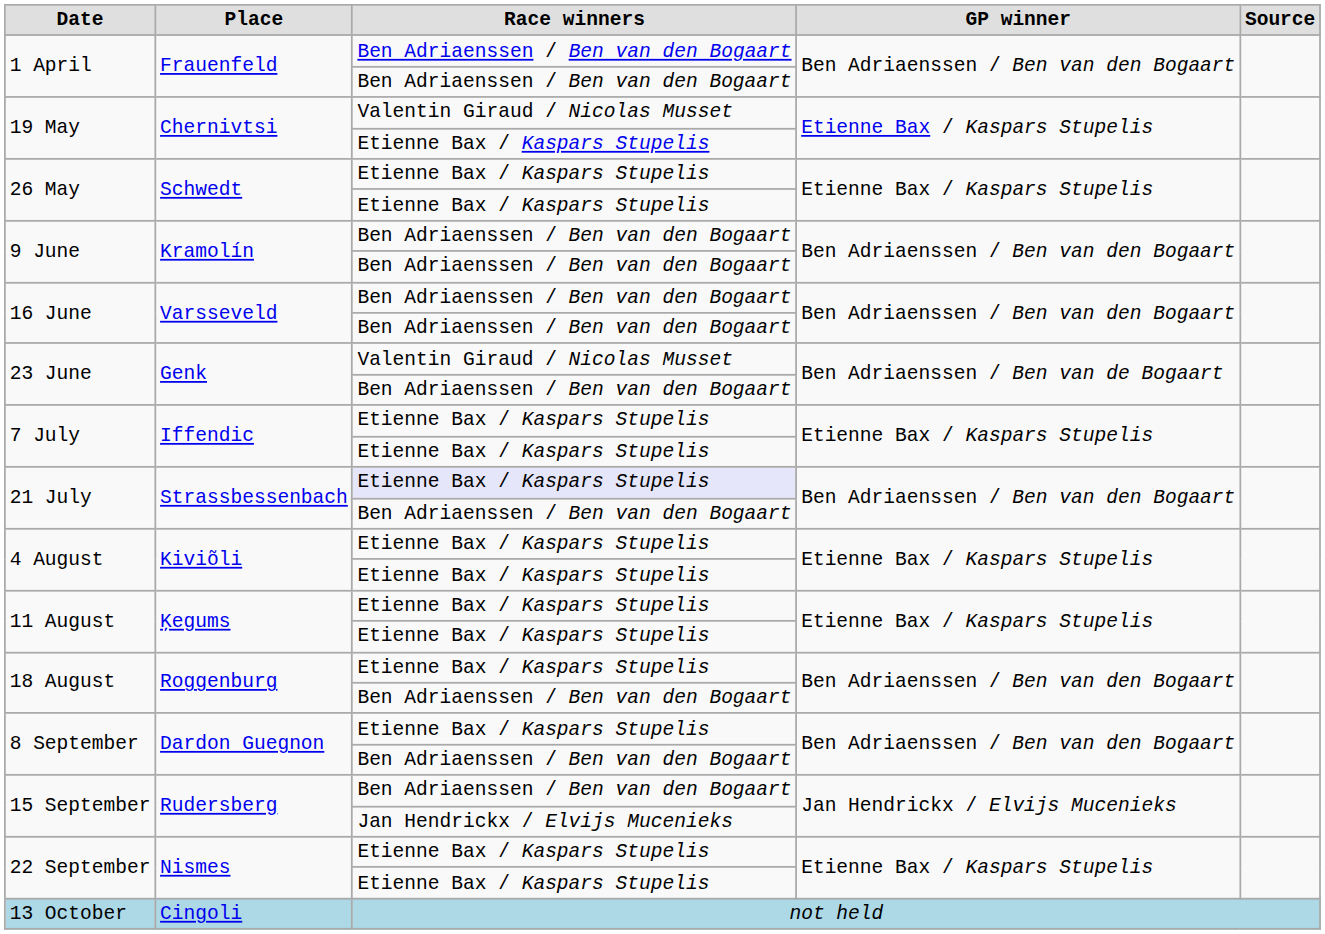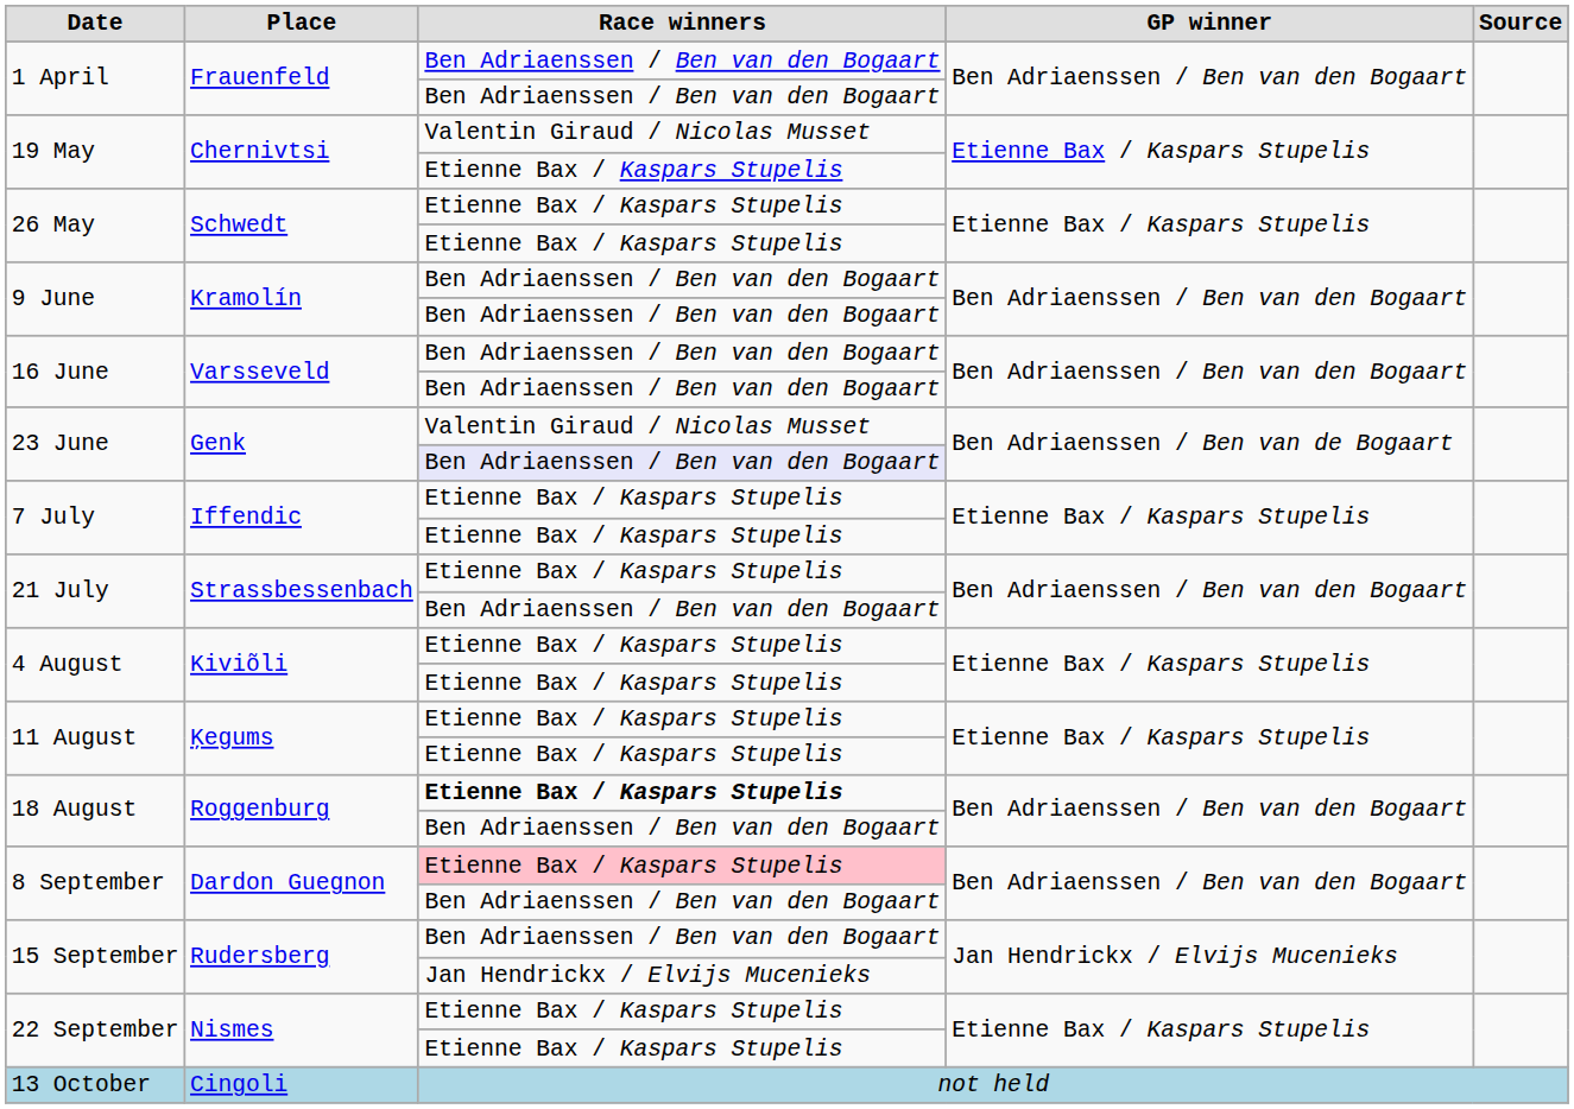23 June / Ben Adriaenssen / Ben van den Bogaart | Race winners: no background -> lavender background
21 July / Etienne Bax / Kaspars Stupelis | Race winners: lavender background -> no background
18 August / Etienne Bax / Kaspars Stupelis | Race winners: normal -> bold
8 September / Etienne Bax / Kaspars Stupelis | Race winners: no background -> pink background
